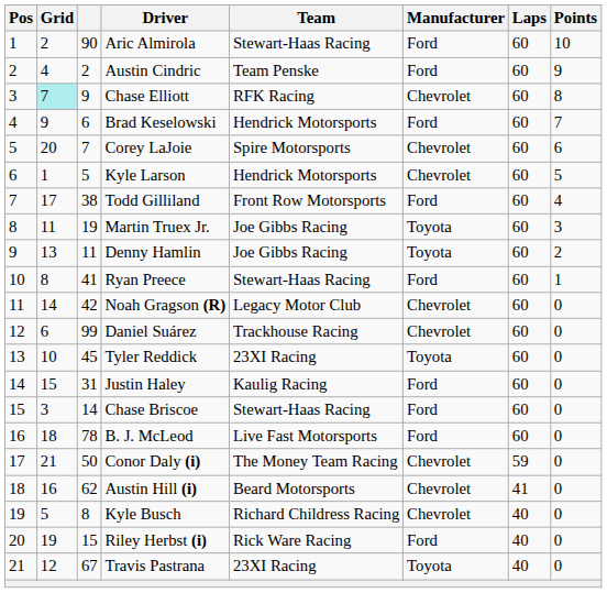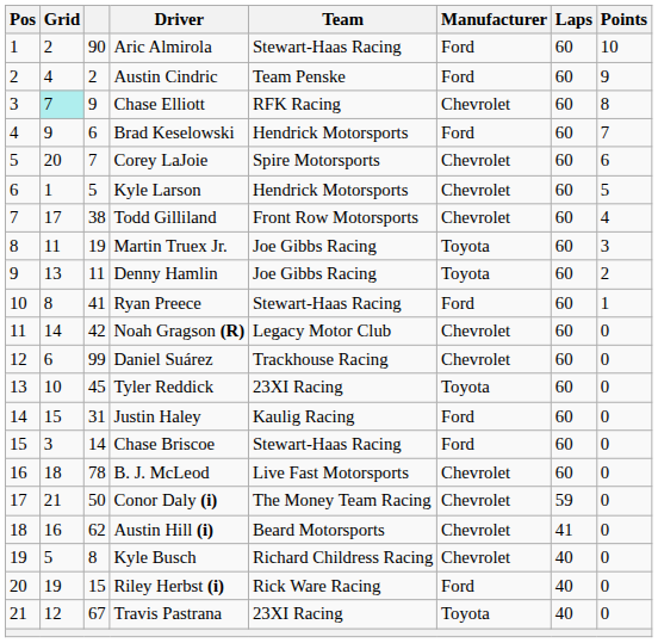Todd Gilliland | Manufacturer: Ford -> Chevrolet
B. J. McLeod | Manufacturer: Ford -> Chevrolet
